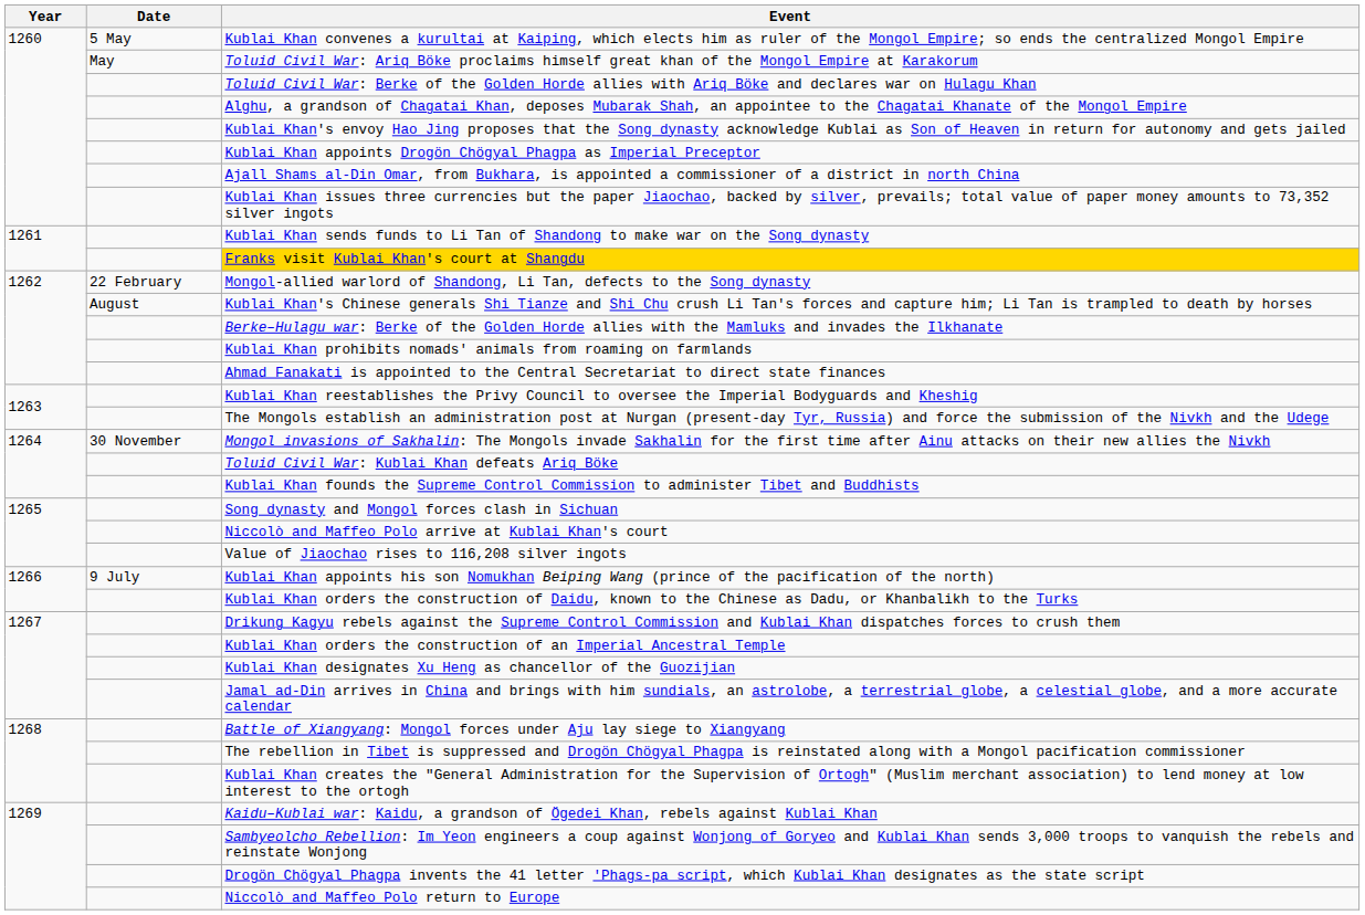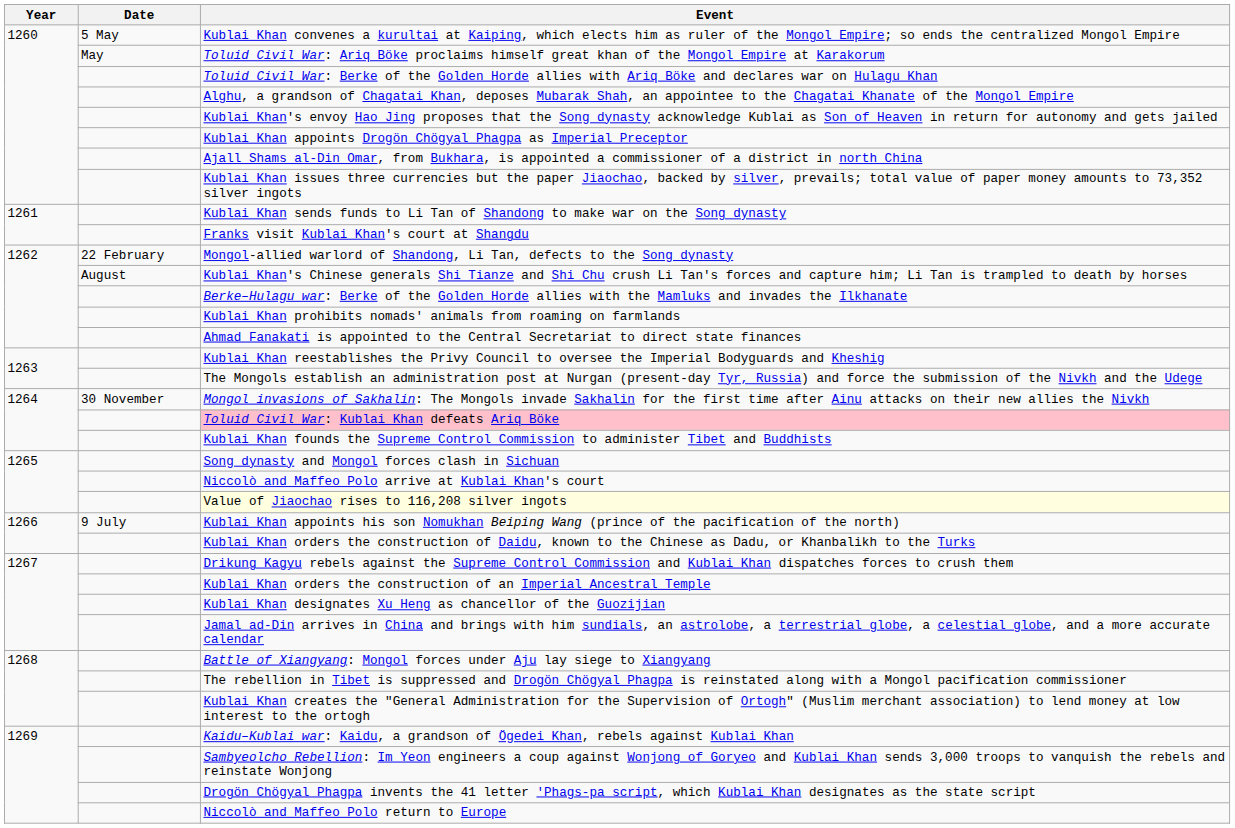Franks visit Kublai Khan's court at Shangdu | Event: gold background -> no background
Toluid Civil War: Kublai Khan defeats Ariq Böke | Event: no background -> pink background
Value of Jiaochao rises to 116,208 silver ingots | Event: no background -> lightyellow background
